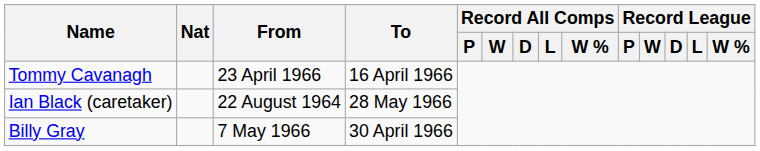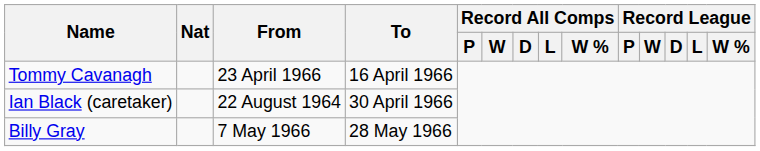Ian Black (caretaker) | To: 28 May 1966 -> 30 April 1966
Billy Gray | To: 30 April 1966 -> 28 May 1966
